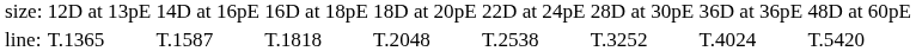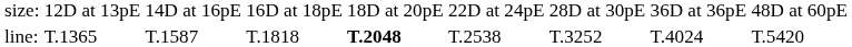line: | column 5: normal -> bold
